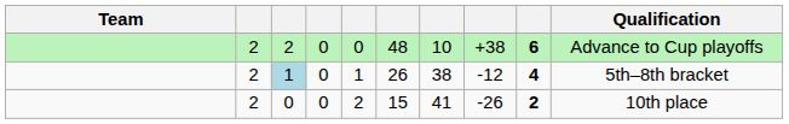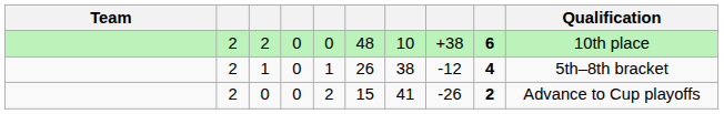row 2 | Qualification: Advance to Cup playoffs -> 10th place
row 3 | column 3: lightblue background -> no background
row 4 | Qualification: 10th place -> Advance to Cup playoffs
